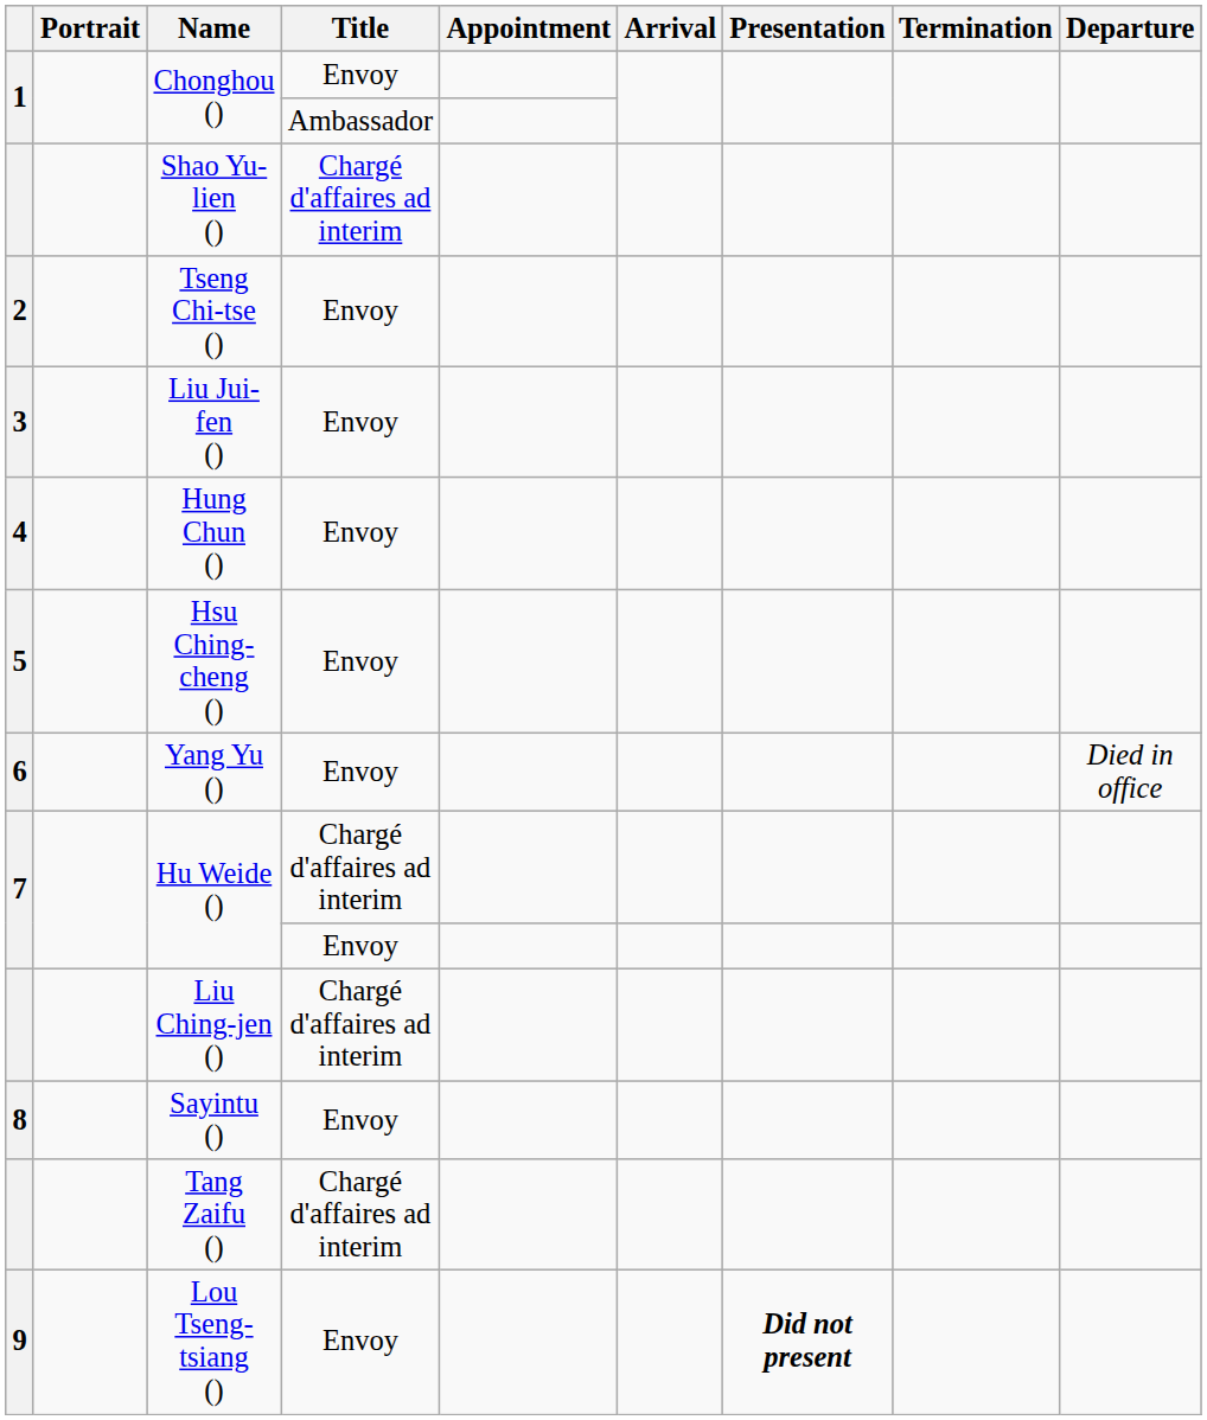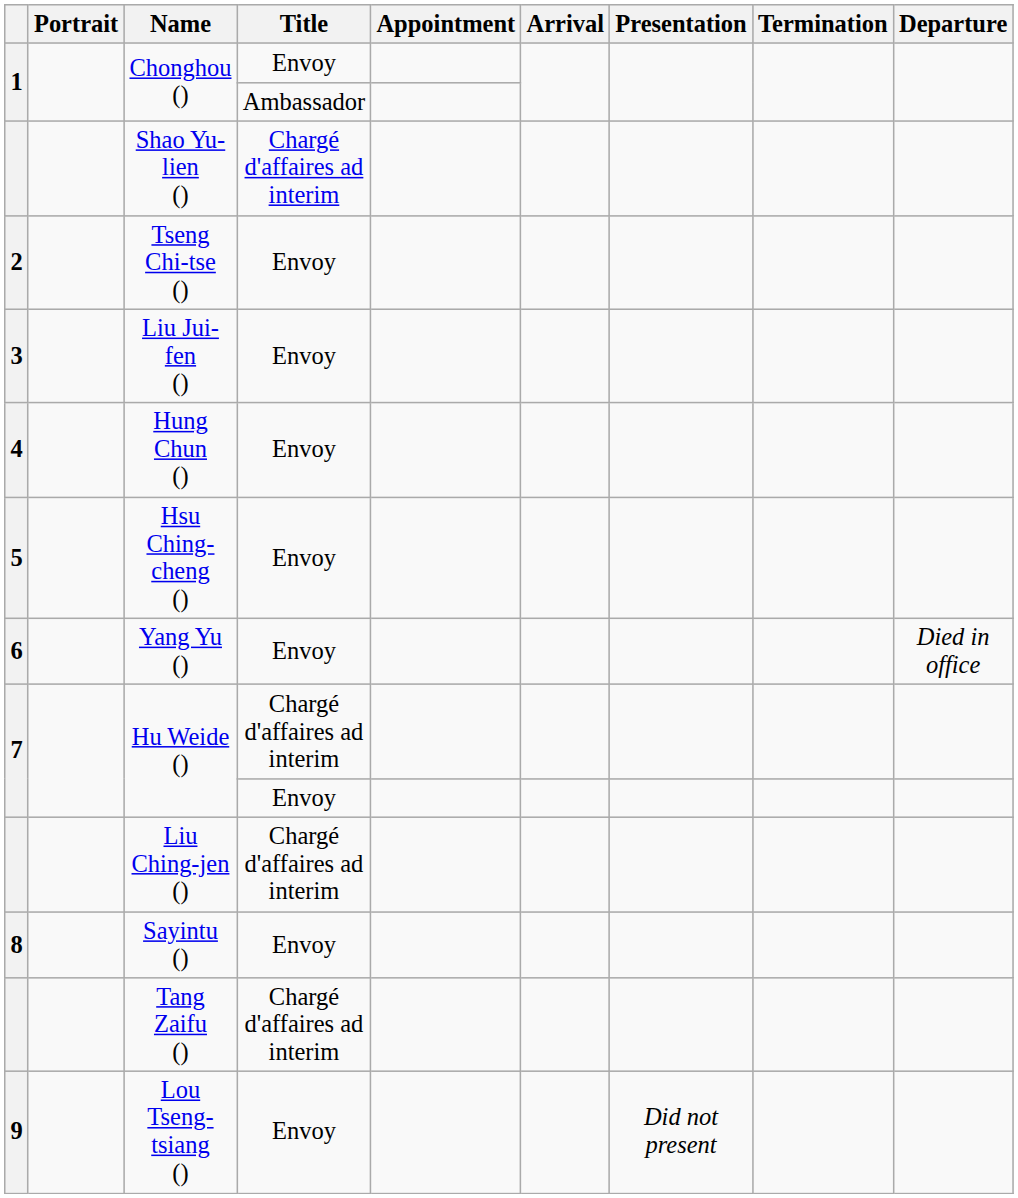Lou Tseng-tsiang () | Presentation: bold -> normal
